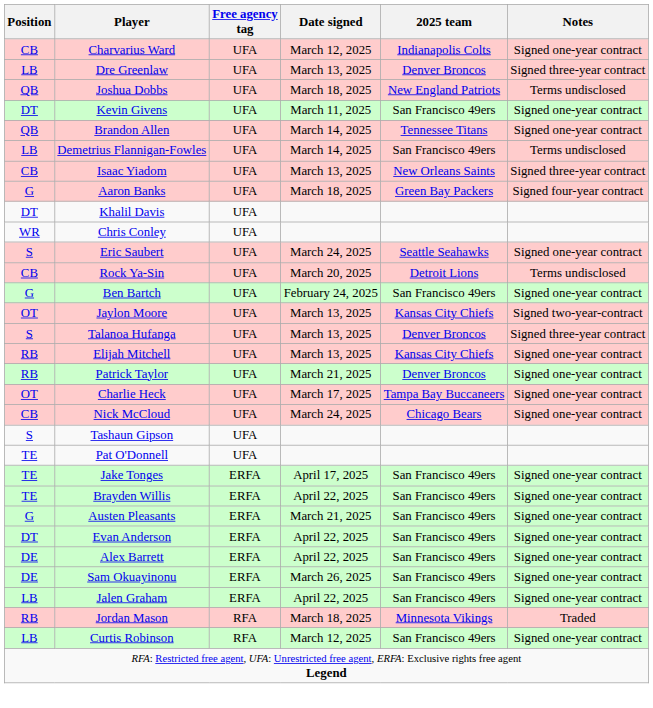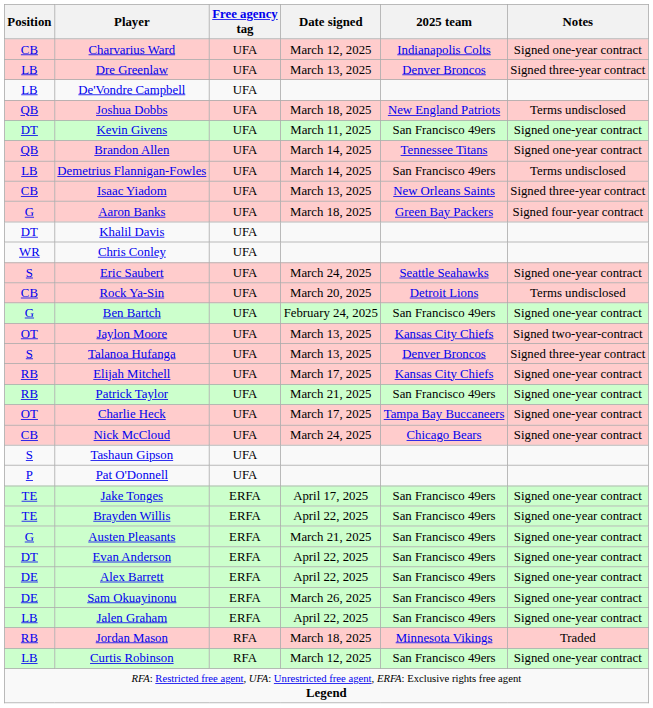+ row: LB | De'Vondre Campbell | UFA
Elijah Mitchell | Date signed: March 13, 2025 -> March 17, 2025
Patrick Taylor | 2025 team: Denver Broncos -> San Francisco 49ers
Pat O'Donnell | Position: TE -> P
